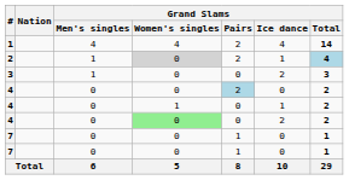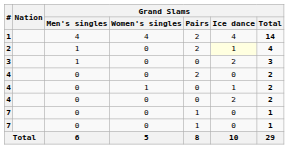row 4 | Grand Slams / Women's singles: lightgrey background -> no background
row 4 | Grand Slams / Ice dance: no background -> lightyellow background
row 4 | Grand Slams / Total: lightblue background -> no background
row 6 | Grand Slams / Pairs: lightblue background -> no background
row 8 | Grand Slams / Women's singles: lightgreen background -> no background
